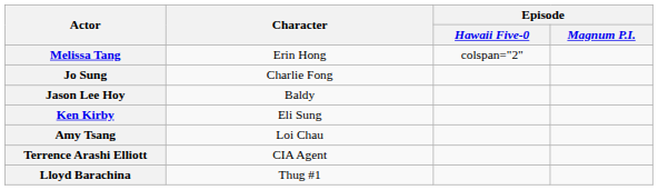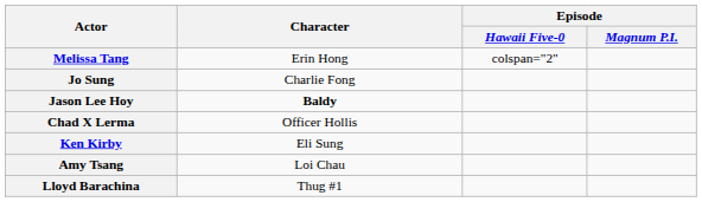Jason Lee Hoy | Character: normal -> bold
+ row: Chad X Lerma | Officer Hollis
- row: Terrence Arashi Elliott | CIA Agent
